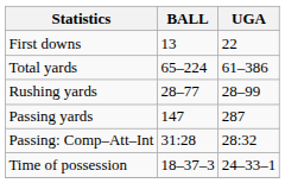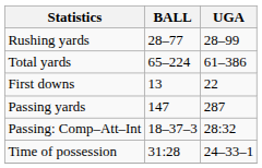rows swapped: First downs <-> Rushing yards
Passing: Comp–Att–Int | BALL: 31:28 -> 18–37–3
Time of possession | BALL: 18–37–3 -> 31:28
